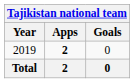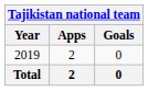2019 | Apps: bold -> normal
